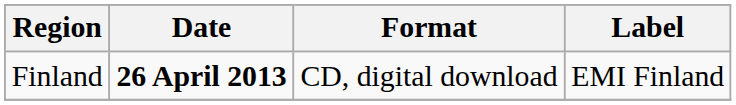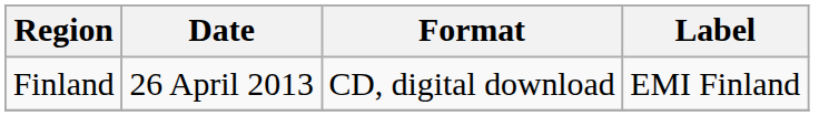Finland | Date: bold -> normal
